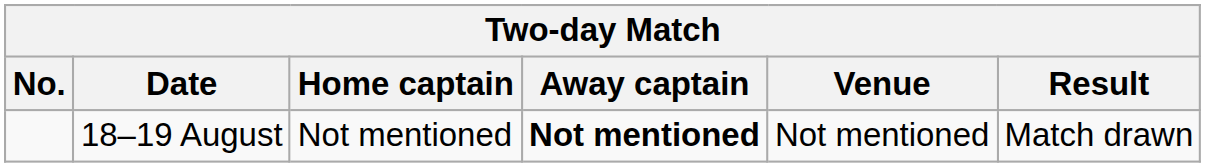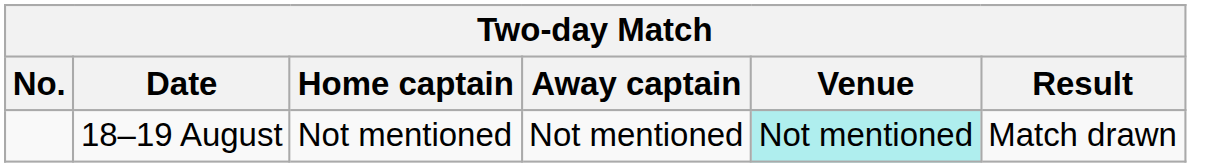18–19 August | Away captain: bold -> normal
18–19 August | Venue: no background -> paleturquoise background
